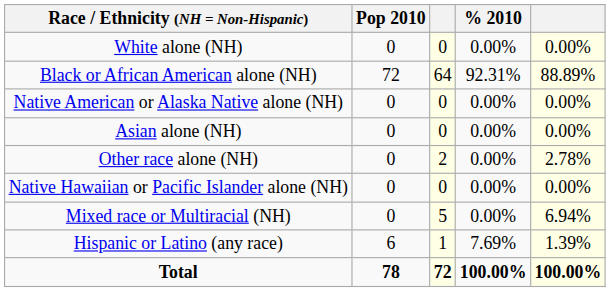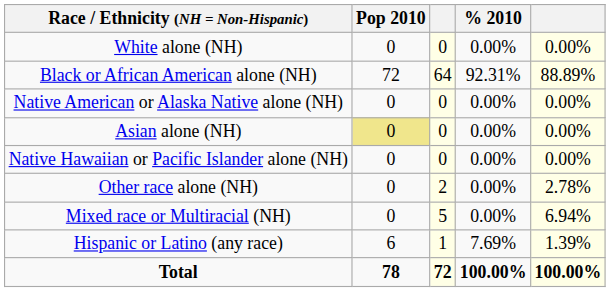Asian alone (NH) | Pop 2010: no background -> khaki background
rows swapped: Native Hawaiian or Pacific Islander alone (NH) <-> Other race alone (NH)
